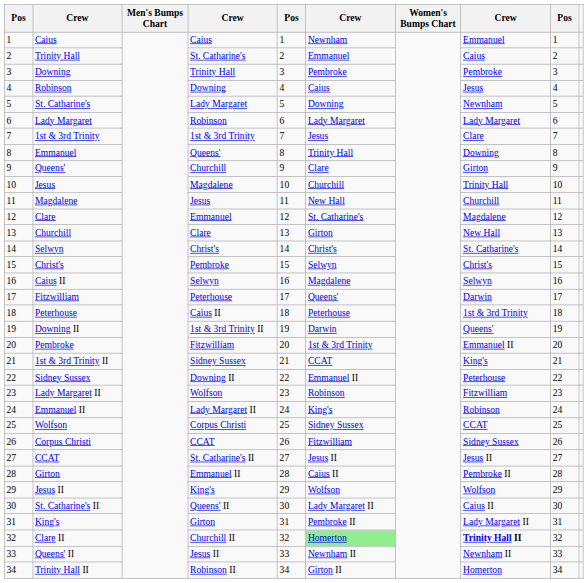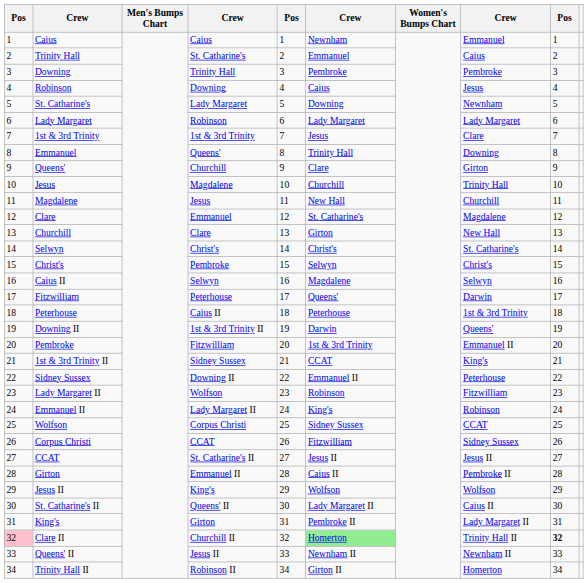Clare II | column 1: no background -> pink background
Clare II | column 8: bold -> normal
Clare II | column 9: normal -> bold
